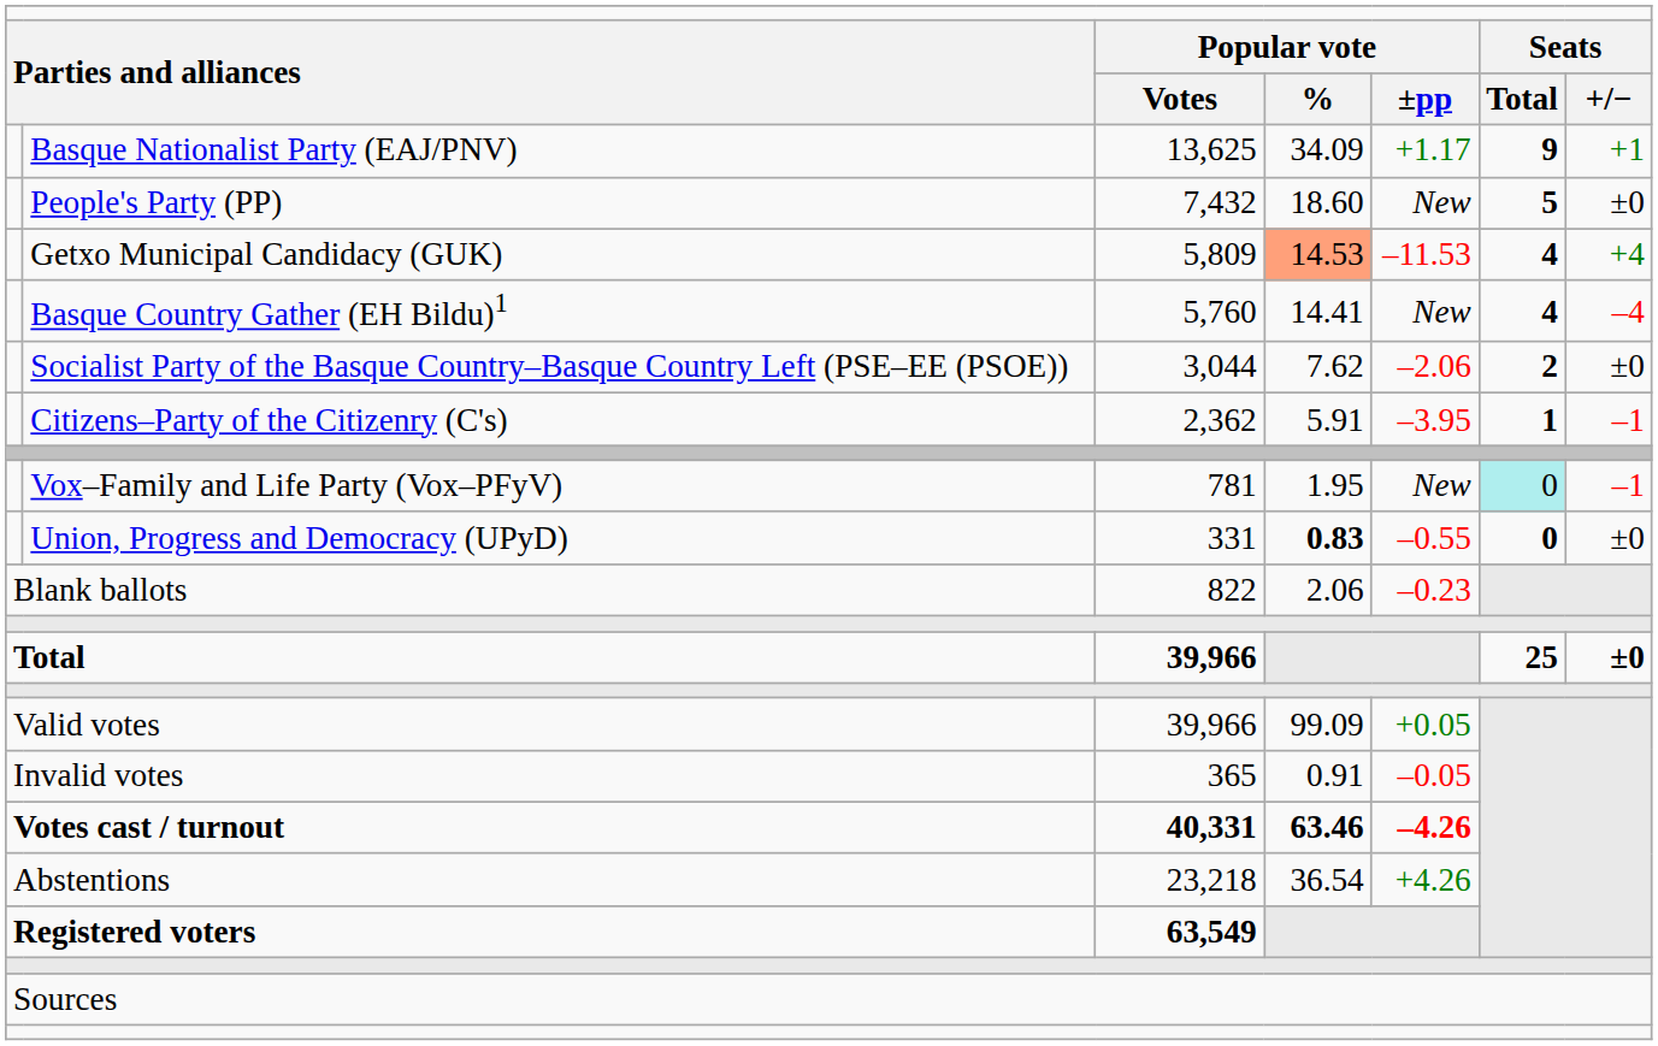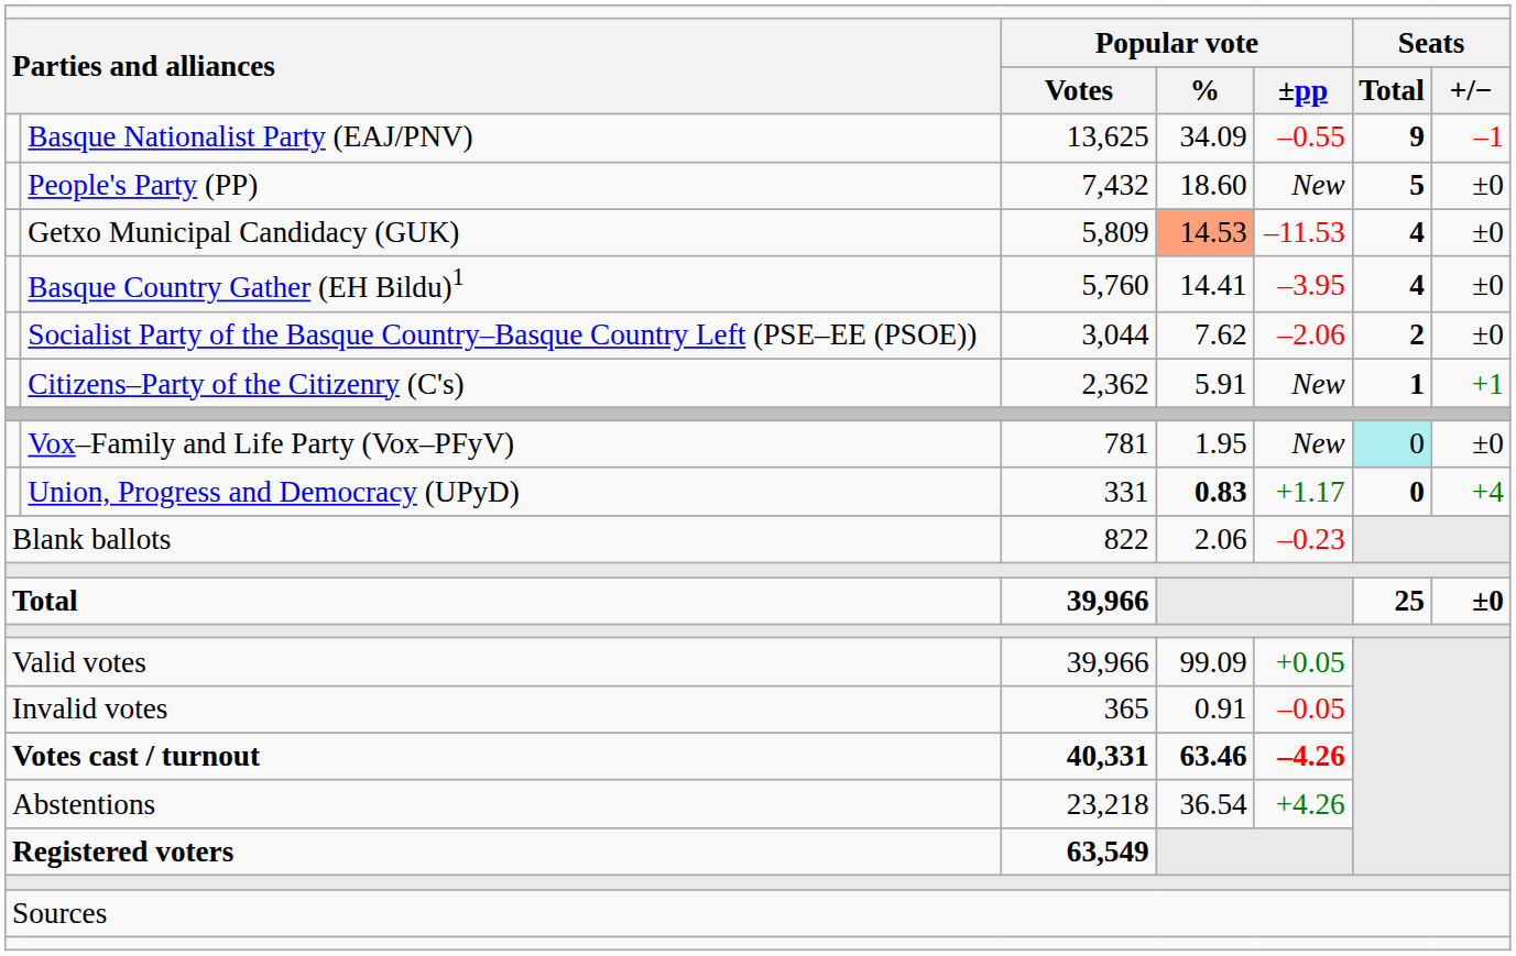Basque Nationalist Party (EAJ/PNV) | column 5: +1.17 -> –0.55
Basque Nationalist Party (EAJ/PNV) | column 7: +1 -> –1
Getxo Municipal Candidacy (GUK) | column 7: +4 -> ±0
Basque Country Gather (EH Bildu)1 | column 5: New -> –3.95
Basque Country Gather (EH Bildu)1 | column 7: –4 -> ±0
Citizens–Party of the Citizenry (C's) | column 5: –3.95 -> New
Citizens–Party of the Citizenry (C's) | column 7: –1 -> +1
Vox–Family and Life Party (Vox–PFyV) | column 7: –1 -> ±0
Union, Progress and Democracy (UPyD) | column 5: –0.55 -> +1.17
Union, Progress and Democracy (UPyD) | column 7: ±0 -> +4
